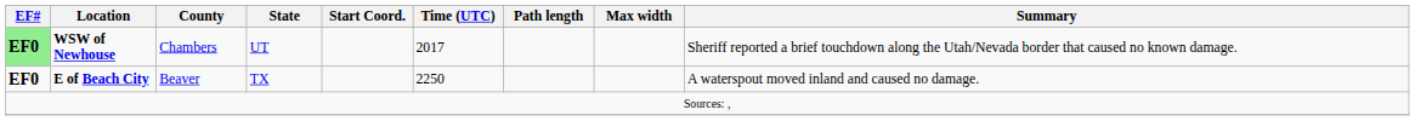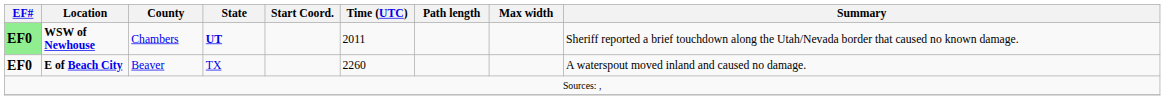WSW of Newhouse | State: normal -> bold
WSW of Newhouse | Time (UTC): 2017 -> 2011
E of Beach City | Time (UTC): 2250 -> 2260
